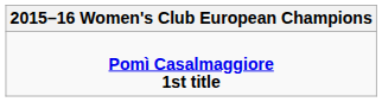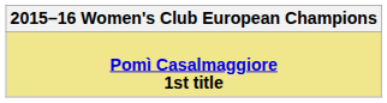row 2 | column 1: no background -> khaki background
